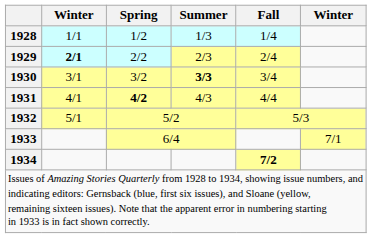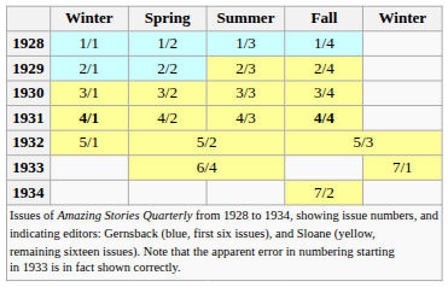1929 | column 2: bold -> normal
1930 | Summer: bold -> normal
1931 | column 2: normal -> bold
1931 | Spring: bold -> normal
1931 | Fall: normal -> bold
1934 | Fall: bold -> normal
